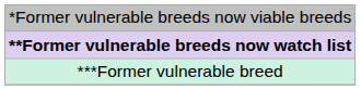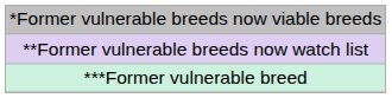row 2 | column 1: bold -> normal
